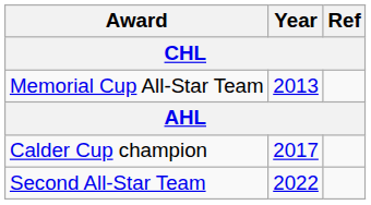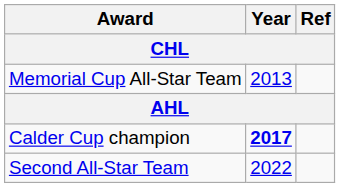Calder Cup champion | Year: normal -> bold
